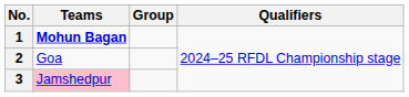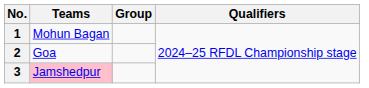1 | Teams: bold -> normal
